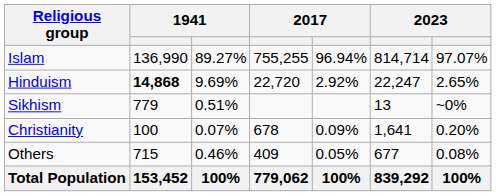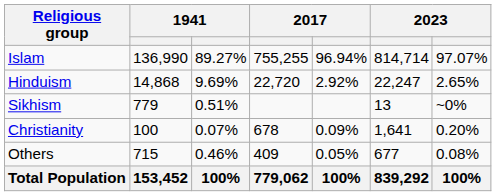Hinduism | column 2: bold -> normal
